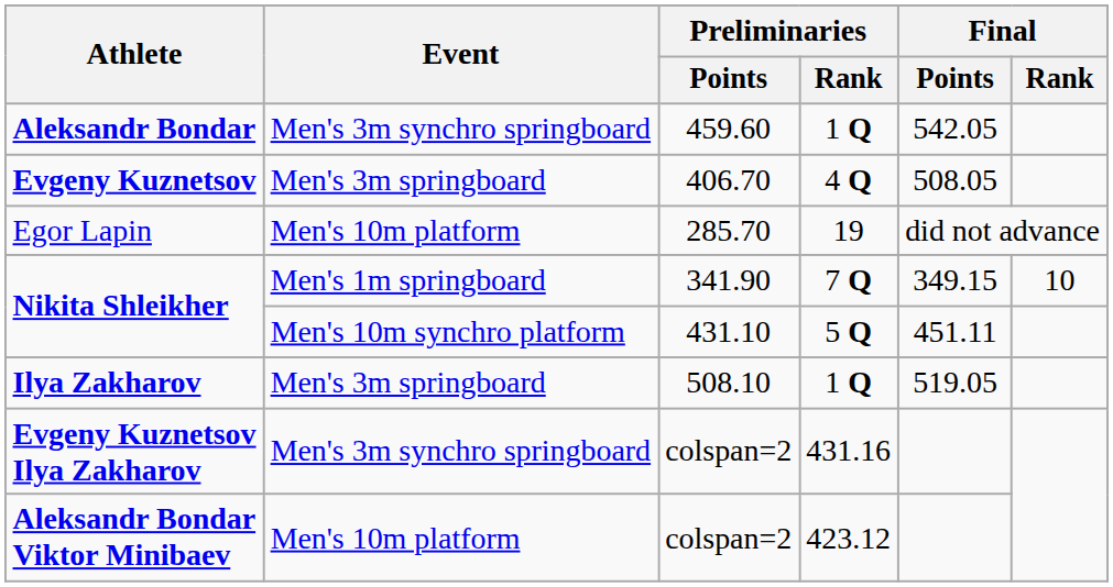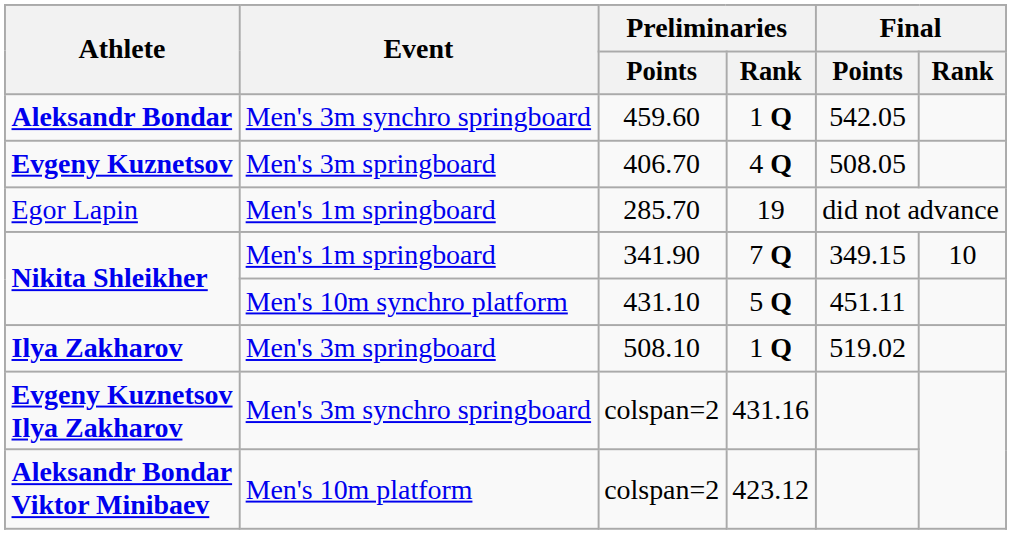Egor Lapin | Event: Men's 10m platform -> Men's 1m springboard
Ilya Zakharov | Final / Points: 519.05 -> 519.02
